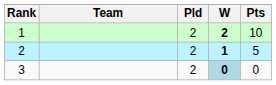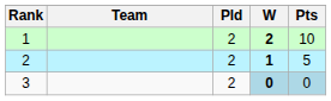3 | Pts: no background -> lightblue background
